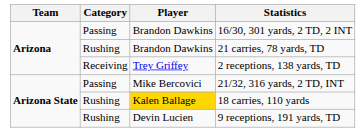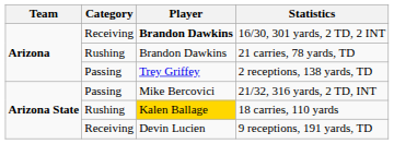16/30, 301 yards, 2 TD, 2 INT | Category: Passing -> Receiving
16/30, 301 yards, 2 TD, 2 INT | Player: normal -> bold
2 receptions, 138 yards, TD | Category: Receiving -> Passing
9 receptions, 191 yards, TD | Category: Rushing -> Receiving
